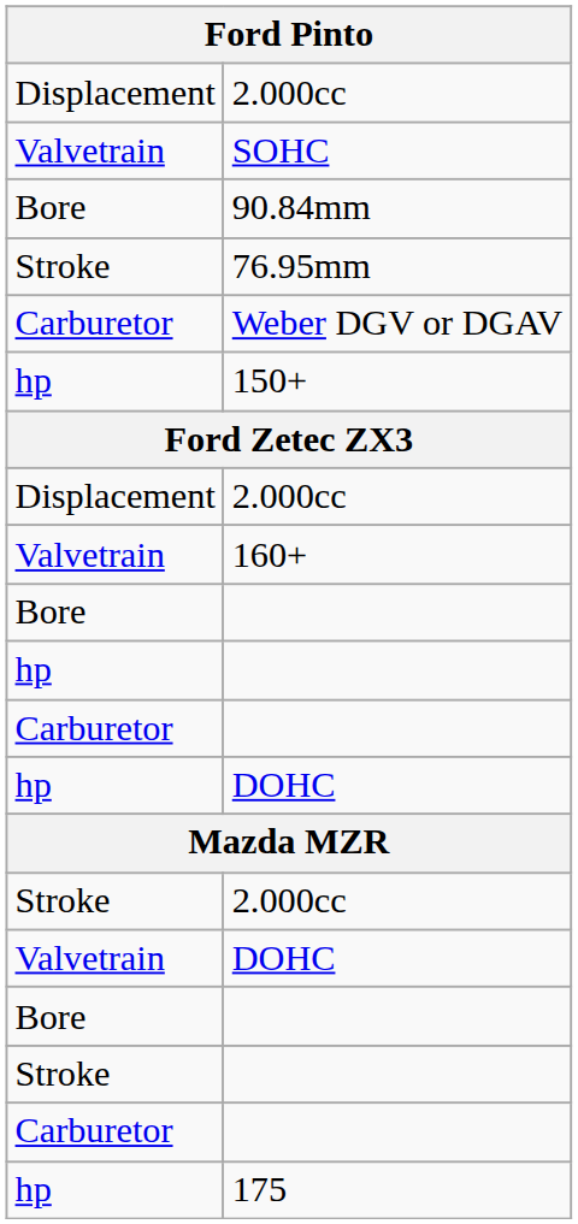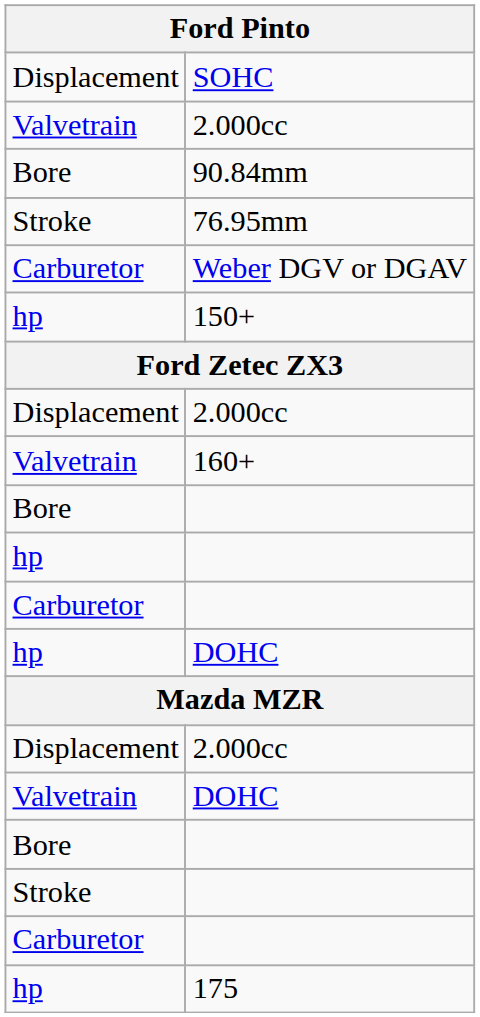row 2 | column 2: 2.000cc -> SOHC
row 3 | column 2: SOHC -> 2.000cc
row 16 | column 1: Stroke -> Displacement
